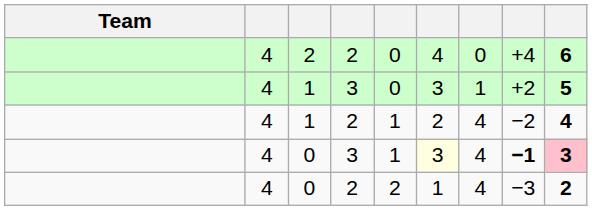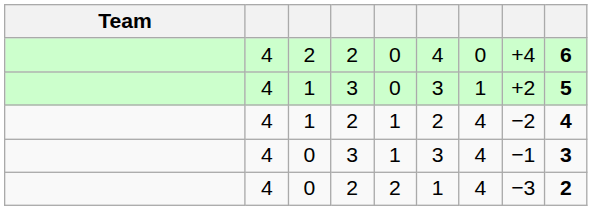row 5 | column 6: lightyellow background -> no background
row 5 | column 8: bold -> normal
row 5 | column 9: pink background -> no background
